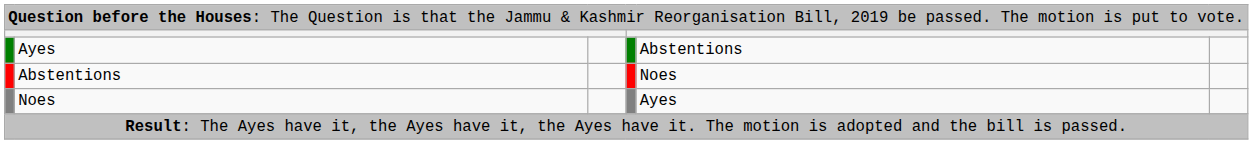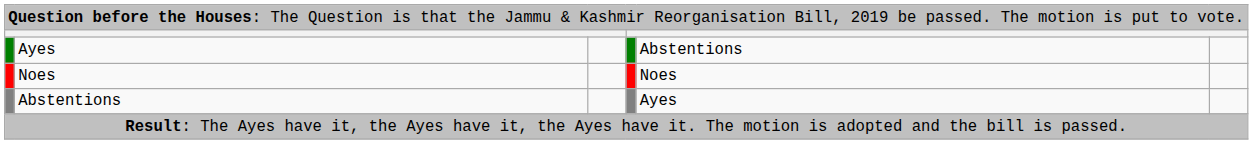row 4 | column 2: Abstentions -> Noes
row 5 | column 2: Noes -> Abstentions
